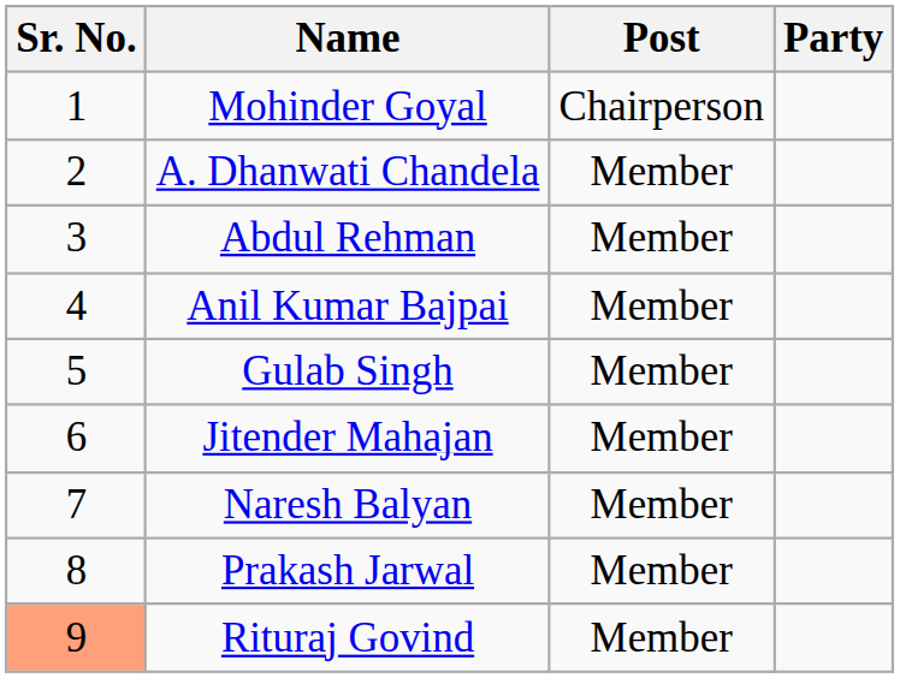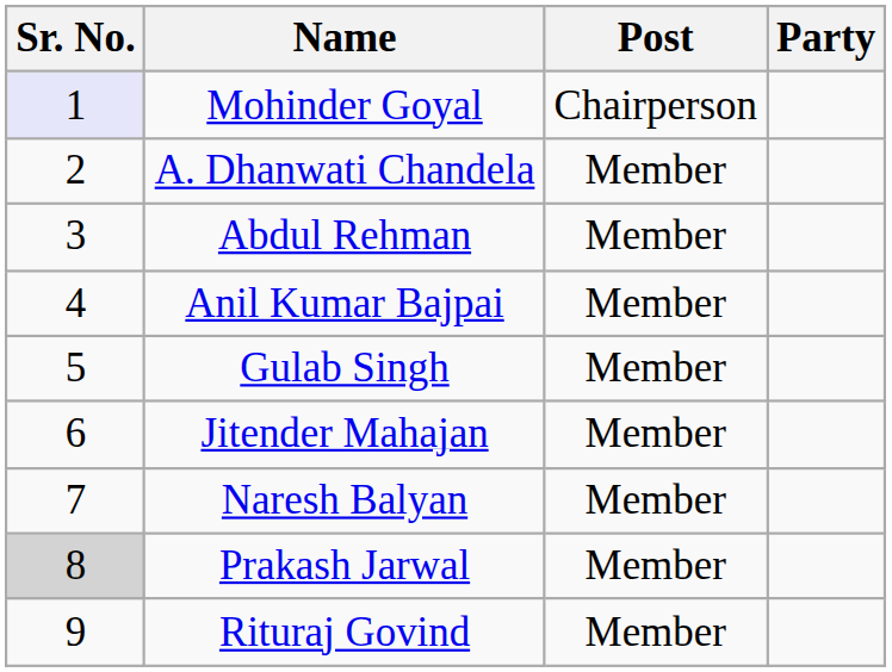Mohinder Goyal | Sr. No.: no background -> lavender background
Prakash Jarwal | Sr. No.: no background -> lightgrey background
Rituraj Govind | Sr. No.: lightsalmon background -> no background
